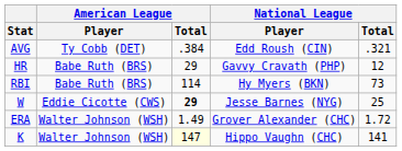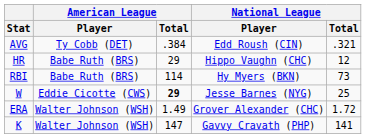HR | National League / Player: Gavvy Cravath (PHP) -> Hippo Vaughn (CHC)
K | American League / Total: lightyellow background -> no background
K | National League / Player: Hippo Vaughn (CHC) -> Gavvy Cravath (PHP)
